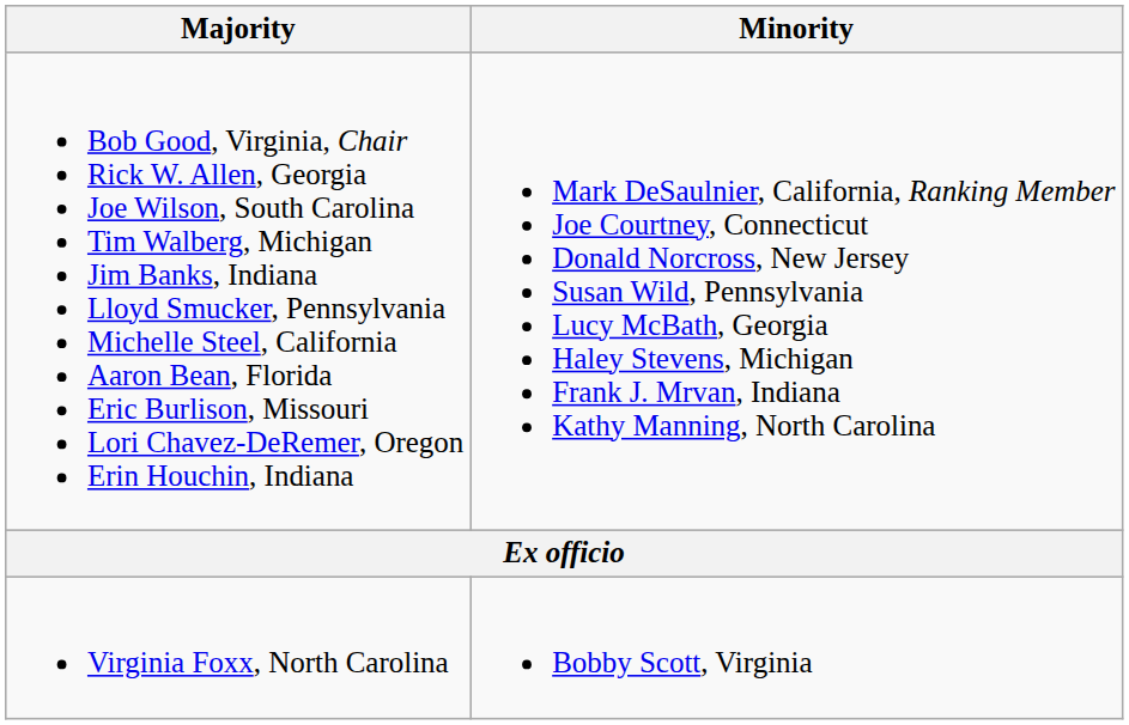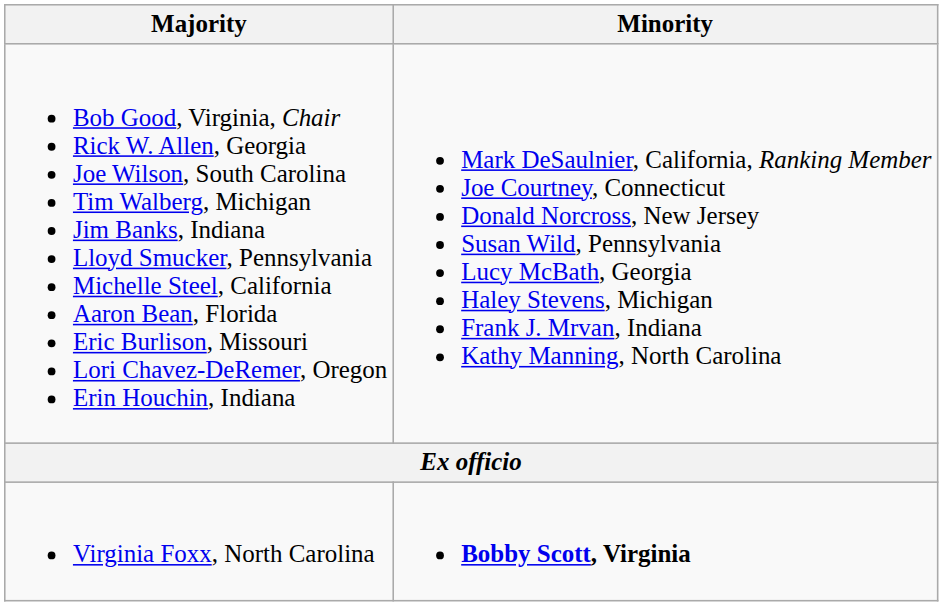Virginia Foxx, North Carolina | Minority: normal -> bold
